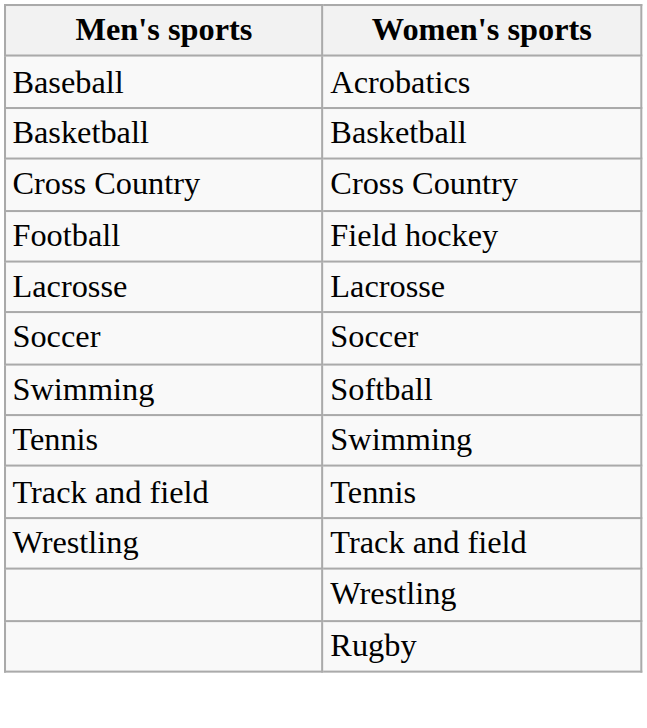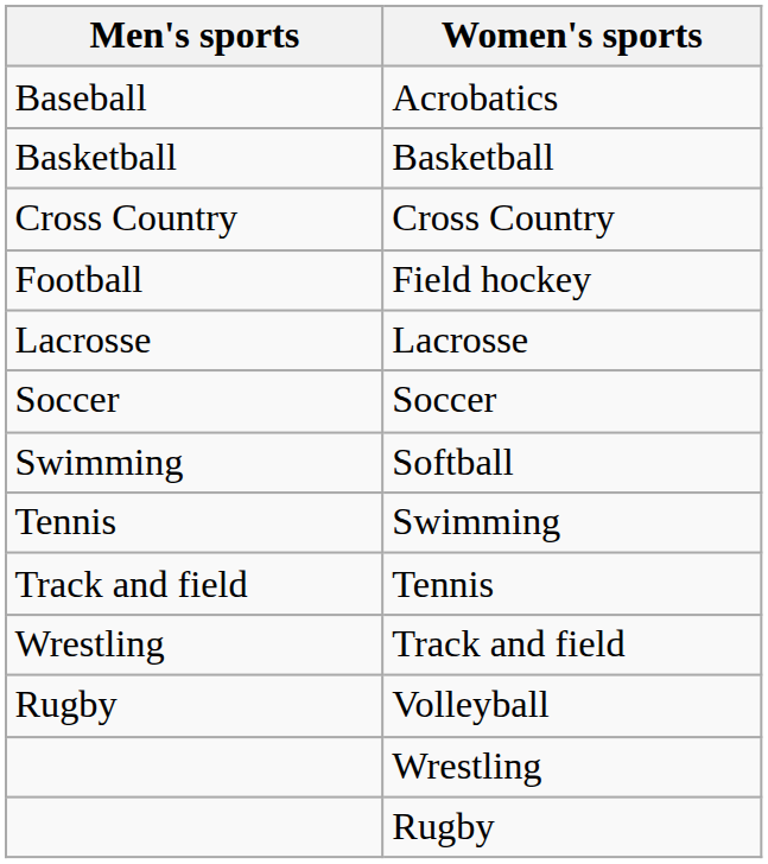+ row: Rugby | Volleyball
